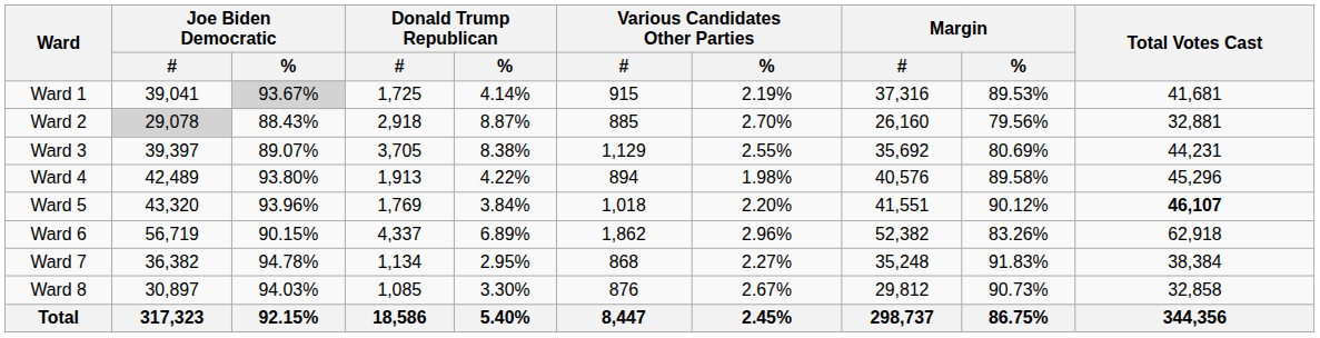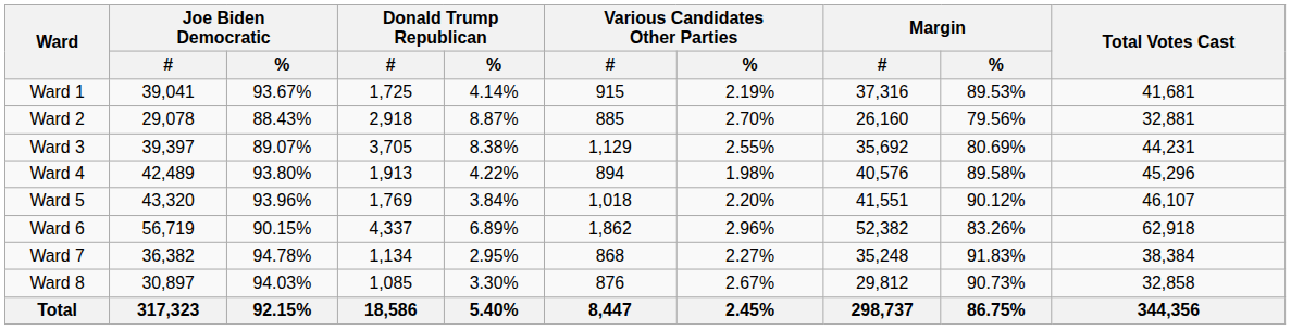Ward 1 | Joe Biden Democratic / %: lightgrey background -> no background
Ward 2 | Joe Biden Democratic / #: lightgrey background -> no background
Ward 5 | Total Votes Cast: bold -> normal
